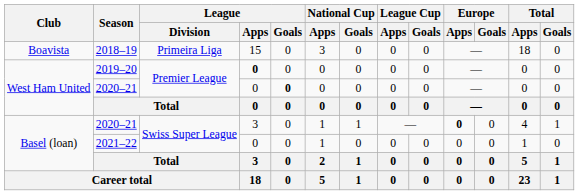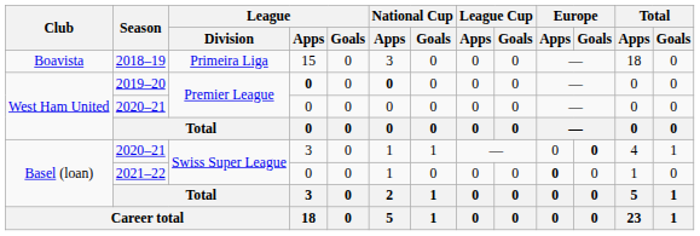2019–20 | National Cup / Apps: normal -> bold
West Ham United / 2020–21 | League / Goals: bold -> normal
Basel (loan) / 2020–21 | Europe / Apps: bold -> normal
Basel (loan) / 2020–21 | Europe / Goals: normal -> bold
2021–22 | Europe / Apps: normal -> bold
